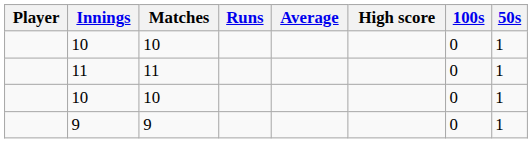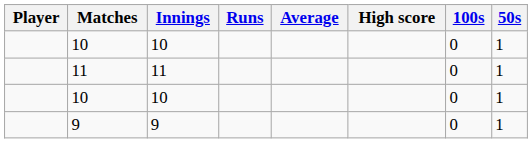columns swapped: Matches <-> Innings
